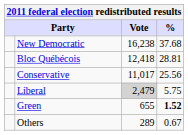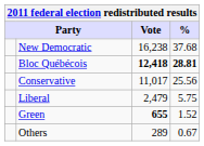Bloc Québécois | Vote: normal -> bold
Bloc Québécois | %: normal -> bold
Liberal | Vote: lightgrey background -> no background
Green | Vote: normal -> bold
Green | %: bold -> normal
